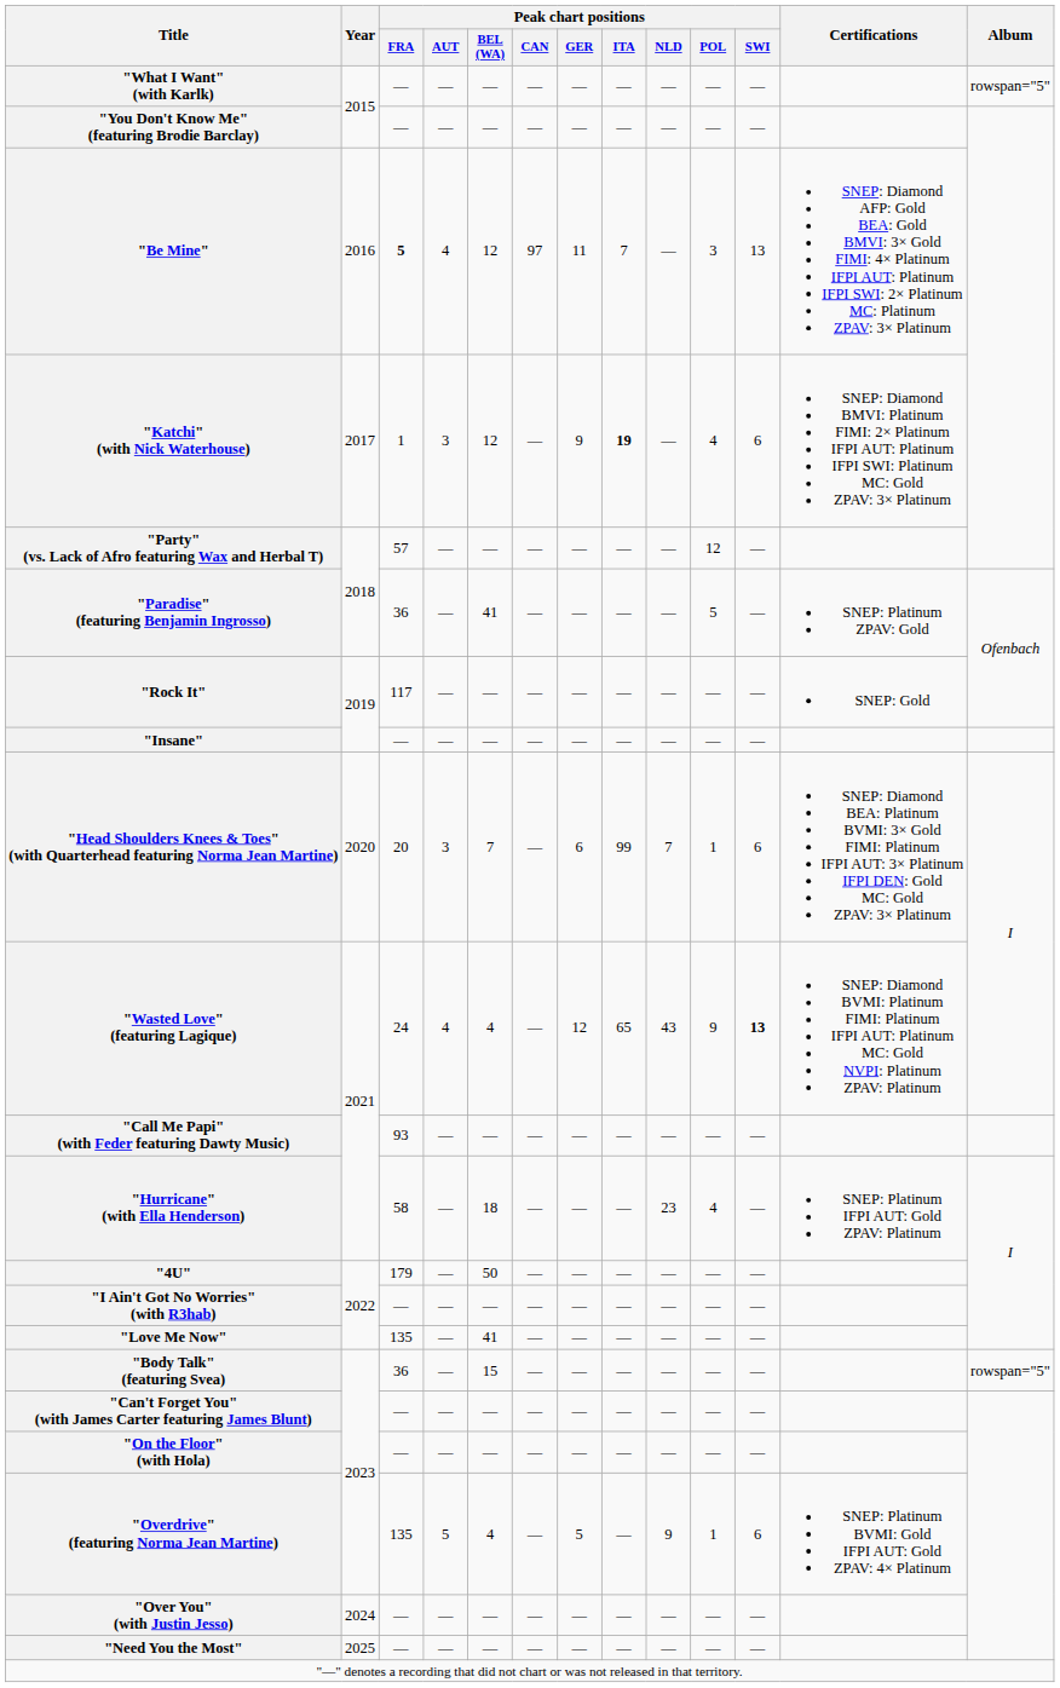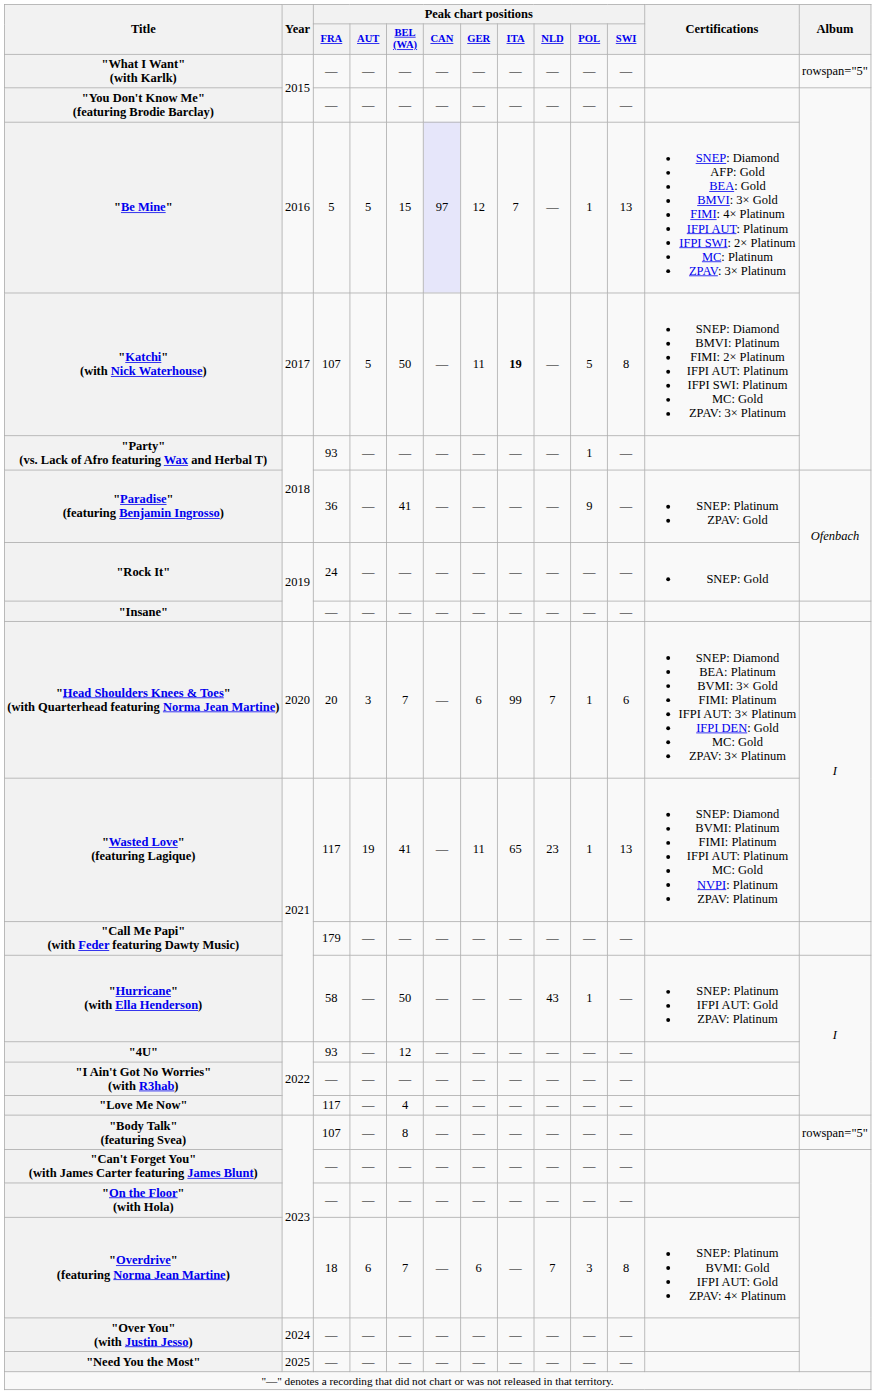"Be Mine" | Peak chart positions / FRA: bold -> normal
"Be Mine" | Peak chart positions / AUT: 4 -> 5
"Be Mine" | Peak chart positions / BEL (WA): 12 -> 15
"Be Mine" | Peak chart positions / CAN: no background -> lavender background
"Be Mine" | Peak chart positions / GER: 11 -> 12
"Be Mine" | Peak chart positions / POL: 3 -> 1
"Katchi" (with Nick Waterhouse) | Peak chart positions / FRA: 1 -> 107
"Katchi" (with Nick Waterhouse) | Peak chart positions / AUT: 3 -> 5
"Katchi" (with Nick Waterhouse) | Peak chart positions / BEL (WA): 12 -> 50
"Katchi" (with Nick Waterhouse) | Peak chart positions / GER: 9 -> 11
"Katchi" (with Nick Waterhouse) | Peak chart positions / POL: 4 -> 5
"Katchi" (with Nick Waterhouse) | Peak chart positions / SWI: 6 -> 8
"Party" (vs. Lack of Afro featuring Wax and Herbal T) | Peak chart positions / FRA: 57 -> 93
"Party" (vs. Lack of Afro featuring Wax and Herbal T) | Peak chart positions / POL: 12 -> 1
"Paradise" (featuring Benjamin Ingrosso) | Peak chart positions / POL: 5 -> 9
"Rock It" | Peak chart positions / FRA: 117 -> 24
"Wasted Love" (featuring Lagique) | Peak chart positions / FRA: 24 -> 117
"Wasted Love" (featuring Lagique) | Peak chart positions / AUT: 4 -> 19
"Wasted Love" (featuring Lagique) | Peak chart positions / BEL (WA): 4 -> 41
"Wasted Love" (featuring Lagique) | Peak chart positions / GER: 12 -> 11
"Wasted Love" (featuring Lagique) | Peak chart positions / NLD: 43 -> 23
"Wasted Love" (featuring Lagique) | Peak chart positions / POL: 9 -> 1
"Wasted Love" (featuring Lagique) | Peak chart positions / SWI: bold -> normal
"Call Me Papi" (with Feder featuring Dawty Music) | Peak chart positions / FRA: 93 -> 179
"Hurricane" (with Ella Henderson) | Peak chart positions / BEL (WA): 18 -> 50
"Hurricane" (with Ella Henderson) | Peak chart positions / NLD: 23 -> 43
"Hurricane" (with Ella Henderson) | Peak chart positions / POL: 4 -> 1
"4U" | Peak chart positions / FRA: 179 -> 93
"4U" | Peak chart positions / BEL (WA): 50 -> 12
"Love Me Now" | Peak chart positions / FRA: 135 -> 117
"Love Me Now" | Peak chart positions / BEL (WA): 41 -> 4
"Body Talk" (featuring Svea) | Peak chart positions / FRA: 36 -> 107
"Body Talk" (featuring Svea) | Peak chart positions / BEL (WA): 15 -> 8
"Overdrive" (featuring Norma Jean Martine) | Peak chart positions / FRA: 135 -> 18
"Overdrive" (featuring Norma Jean Martine) | Peak chart positions / AUT: 5 -> 6
"Overdrive" (featuring Norma Jean Martine) | Peak chart positions / BEL (WA): 4 -> 7
"Overdrive" (featuring Norma Jean Martine) | Peak chart positions / GER: 5 -> 6
"Overdrive" (featuring Norma Jean Martine) | Peak chart positions / NLD: 9 -> 7
"Overdrive" (featuring Norma Jean Martine) | Peak chart positions / POL: 1 -> 3
"Overdrive" (featuring Norma Jean Martine) | Peak chart positions / SWI: 6 -> 8
